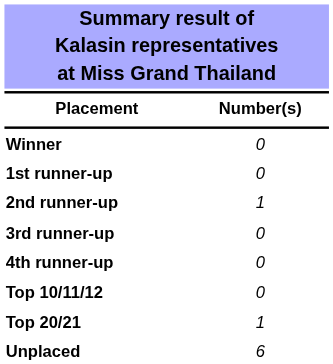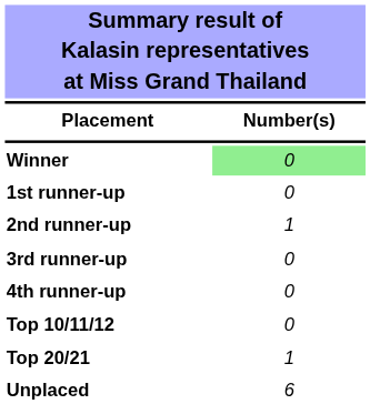row 3 | column 2: no background -> lightgreen background
